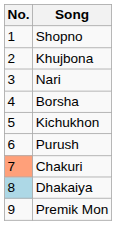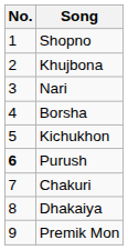Purush | No.: normal -> bold
Chakuri | No.: lightsalmon background -> no background
Dhakaiya | No.: lightblue background -> no background
